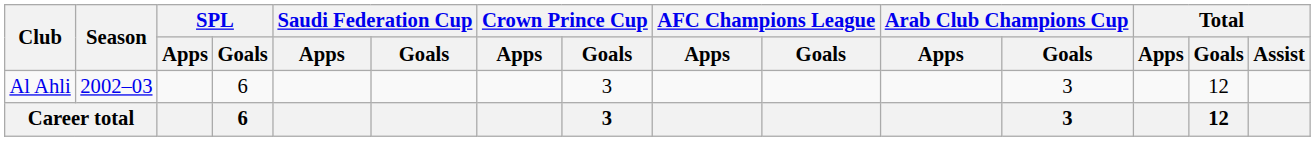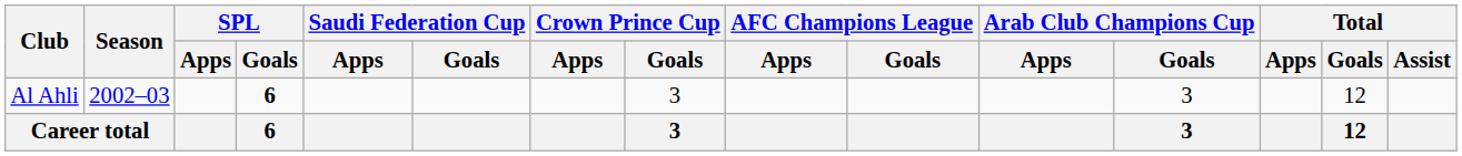Al Ahli | SPL / Goals: normal -> bold
